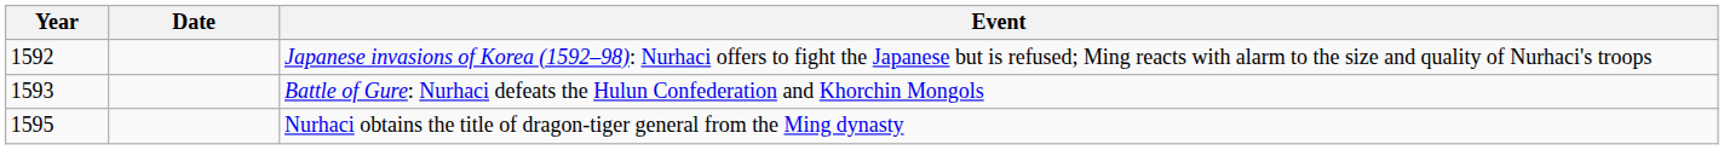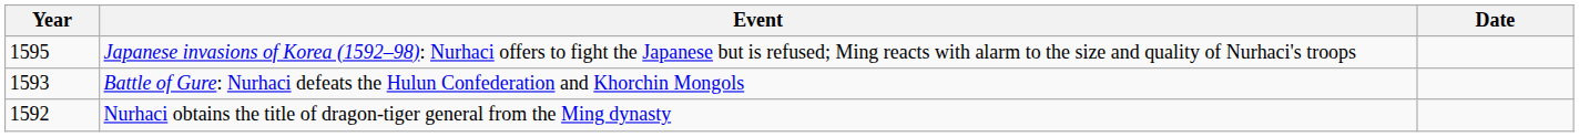columns swapped: Date <-> Event
row 2 | Year: 1592 -> 1595
row 4 | Year: 1595 -> 1592
